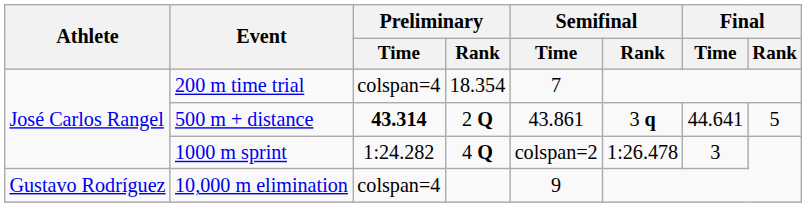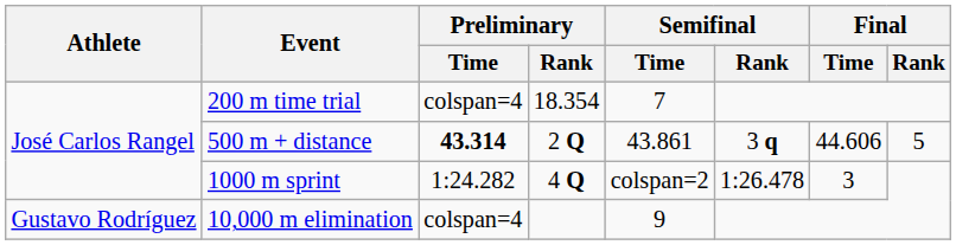500 m + distance | Final / Time: 44.641 -> 44.606
